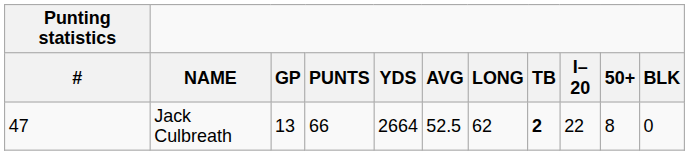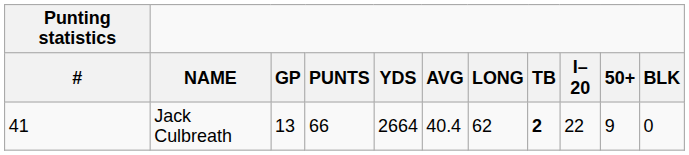Jack Culbreath | Punting statistics / #: 47 -> 41
Jack Culbreath | AVG: 52.5 -> 40.4
Jack Culbreath | 50+: 8 -> 9
